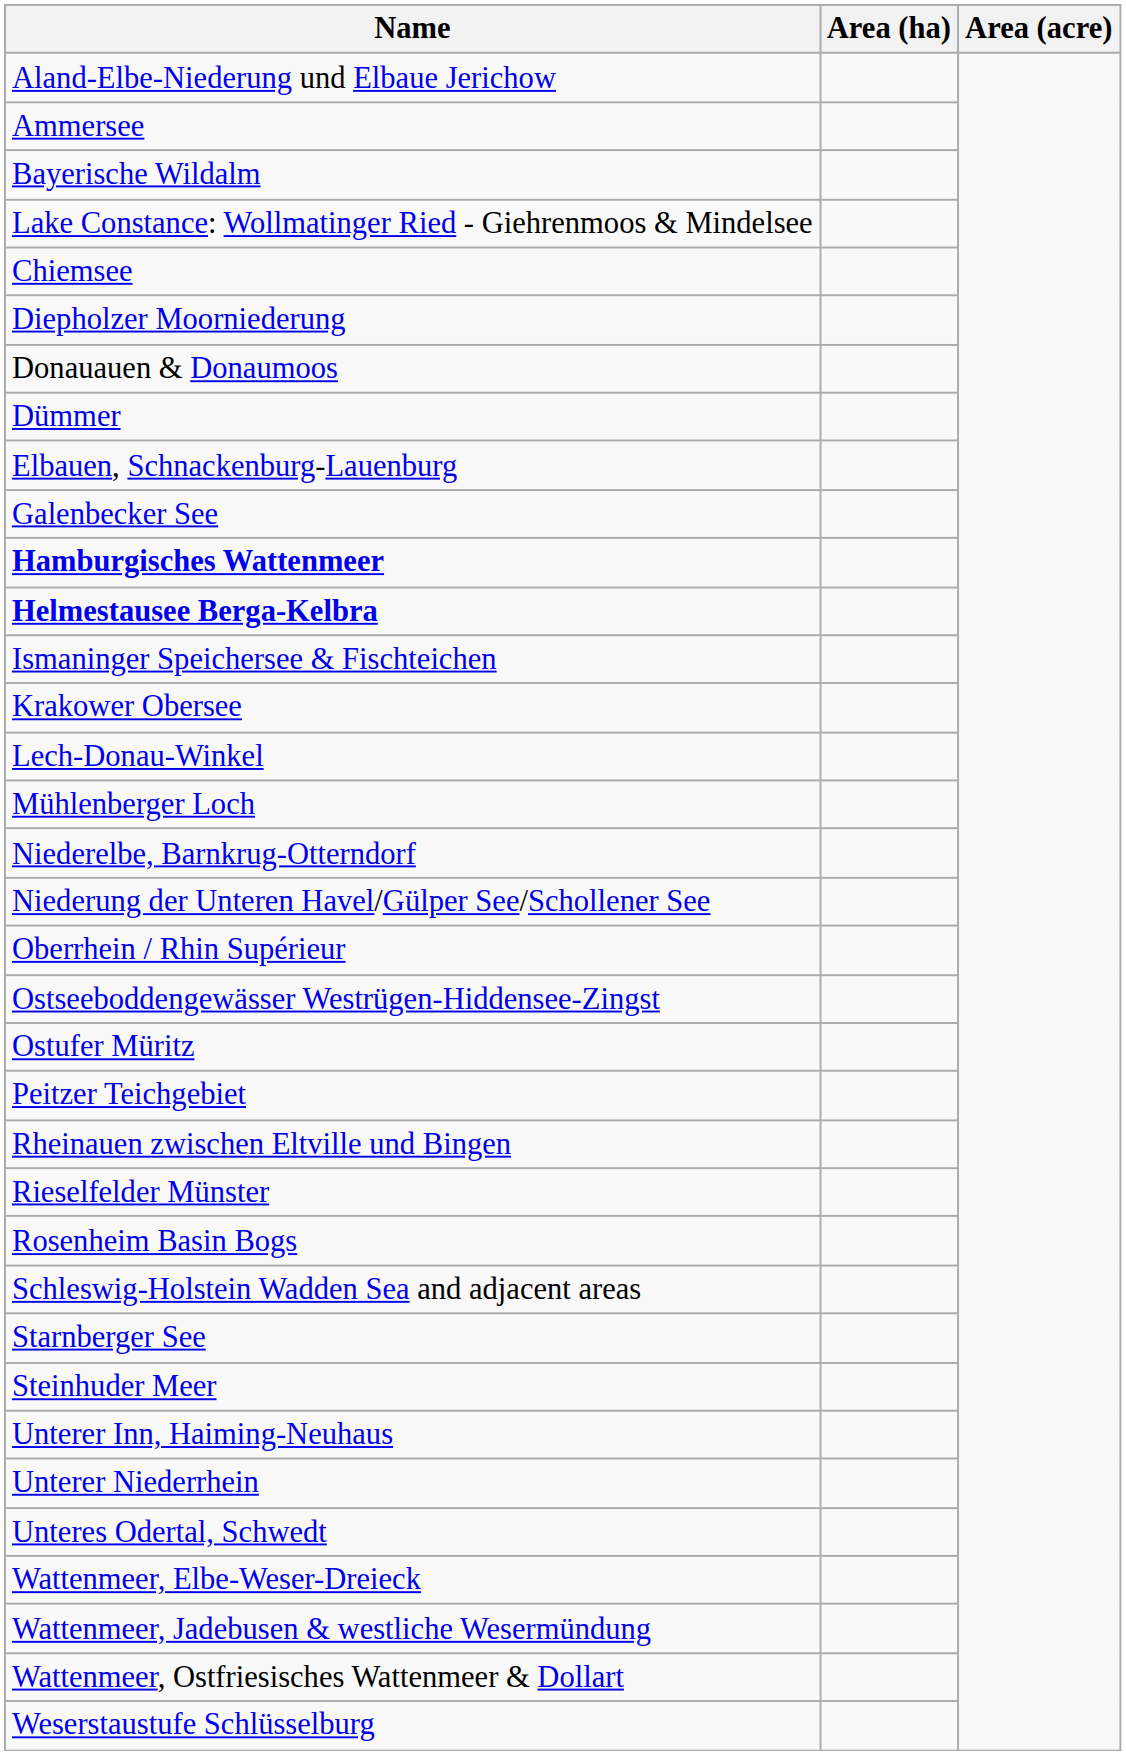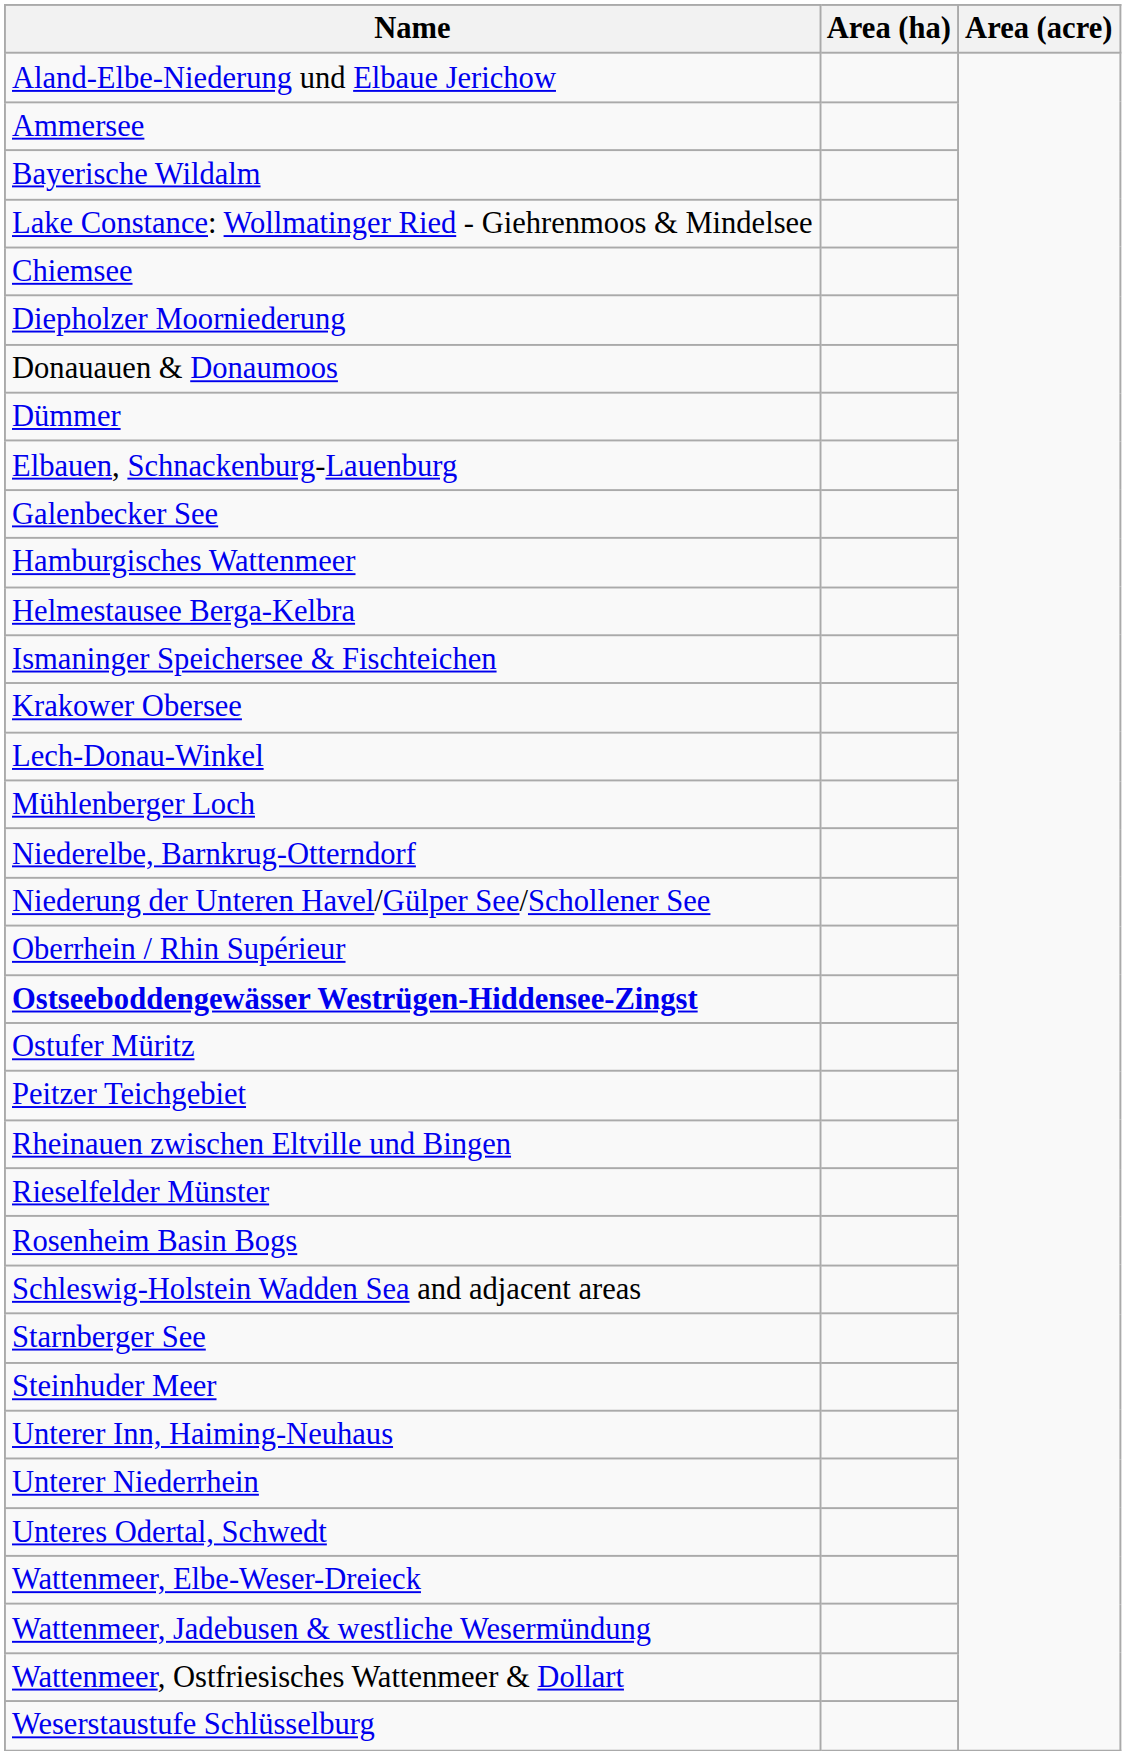Hamburgisches Wattenmeer | Name: bold -> normal
Helmestausee Berga-Kelbra | Name: bold -> normal
Ostseeboddengewässer Westrügen-Hiddensee-Zingst | Name: normal -> bold
